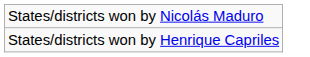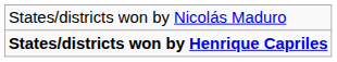row 2 | column 1: normal -> bold
